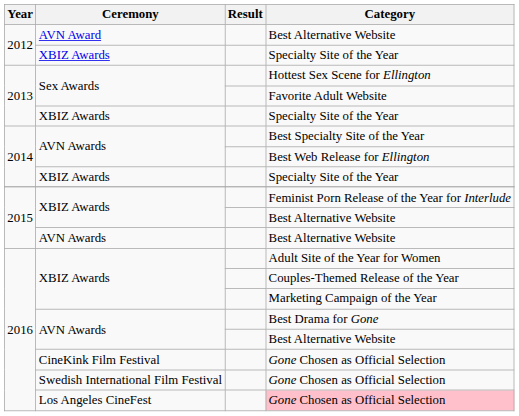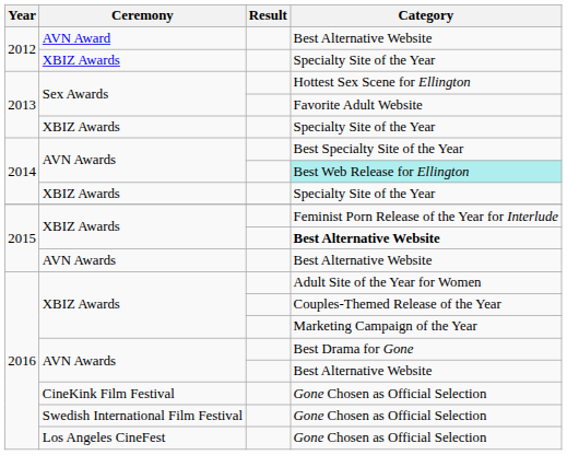Best Web Release for Ellington | Category: no background -> paleturquoise background
XBIZ Awards / Best Alternative Website | Category: normal -> bold
Los Angeles CineFest / Gone Chosen as Official Selection | Category: pink background -> no background
